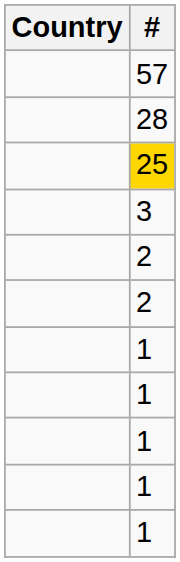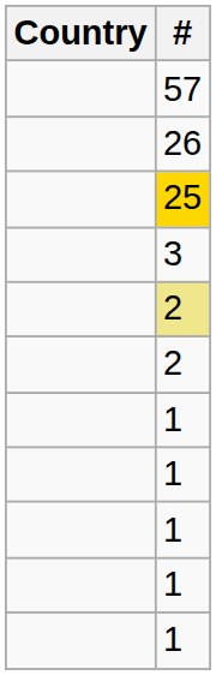row 3 | #: 28 -> 26
row 6 | #: no background -> khaki background
